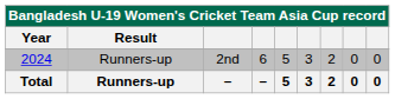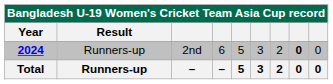Runners-up / 2nd | Year: normal -> bold
Runners-up / 2nd | column 8: normal -> bold
